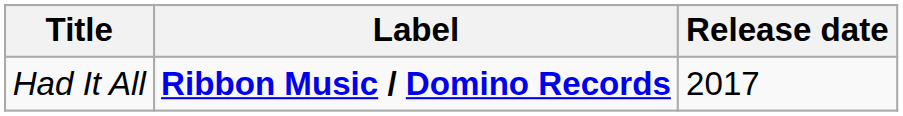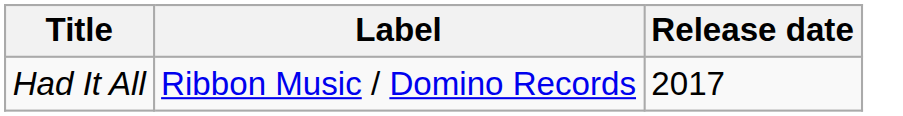row 2 | Label: bold -> normal
